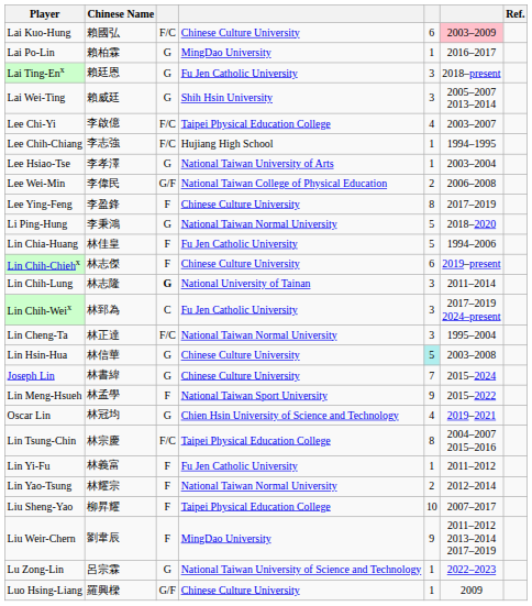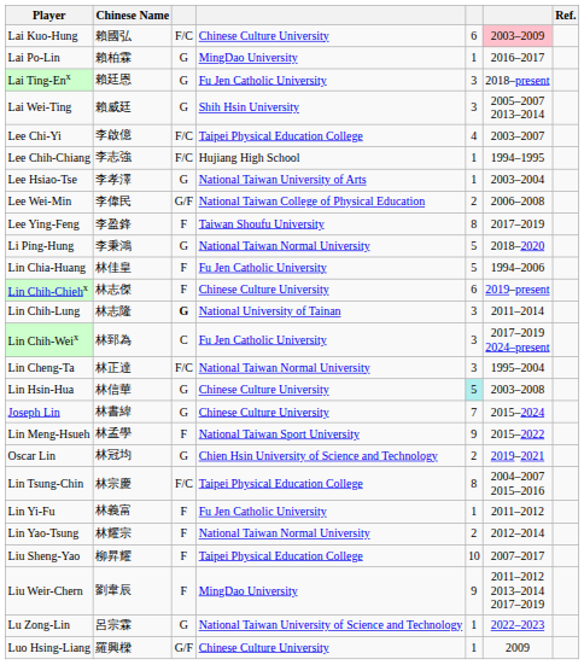Lee Ying-Feng | column 4: Chinese Culture University -> Taiwan Shoufu University
Oscar Lin | column 5: 4 -> 2
